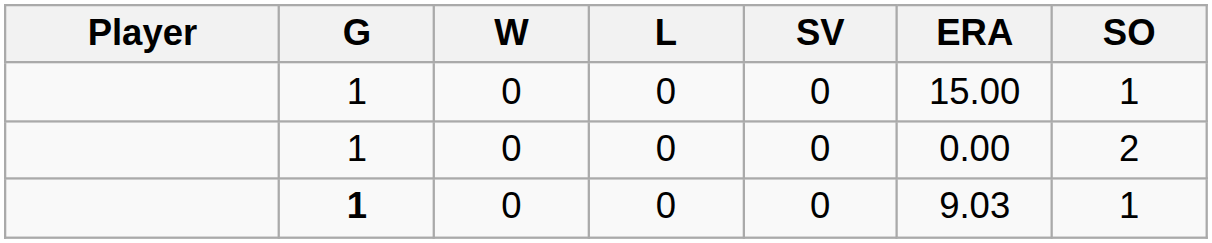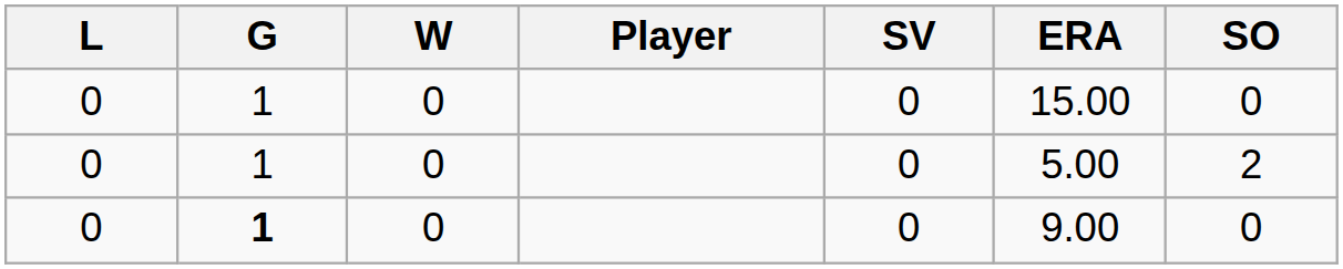columns swapped: Player <-> L
row 2 | SO: 1 -> 0
row 3 | ERA: 0.00 -> 5.00
row 4 | ERA: 9.03 -> 9.00
row 4 | SO: 1 -> 0
